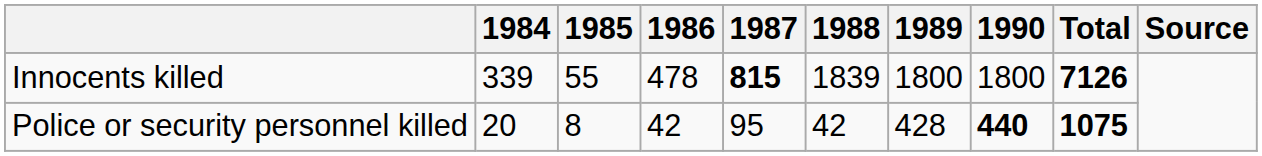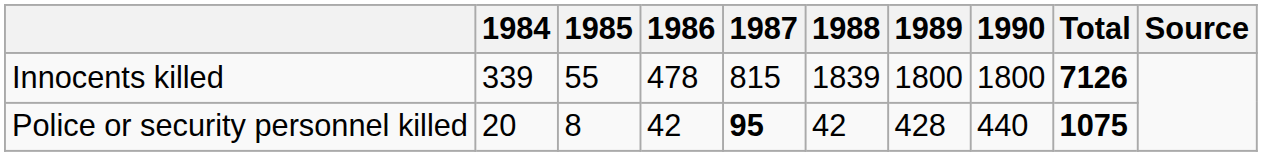Innocents killed | 1987: bold -> normal
Police or security personnel killed | 1987: normal -> bold
Police or security personnel killed | 1990: bold -> normal
